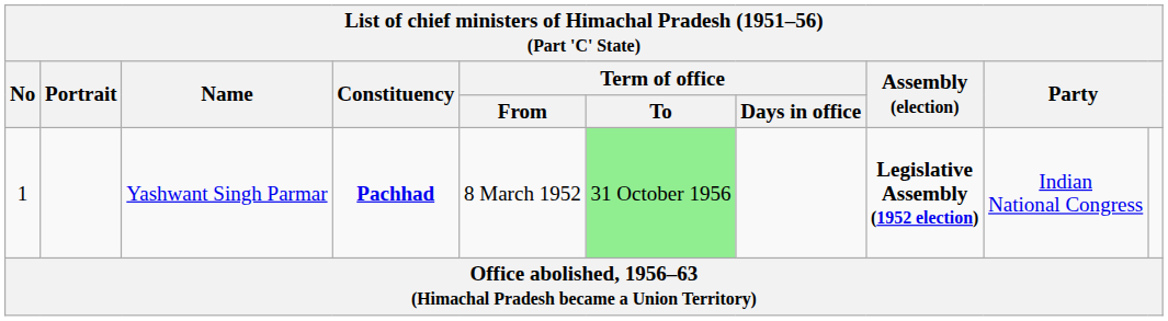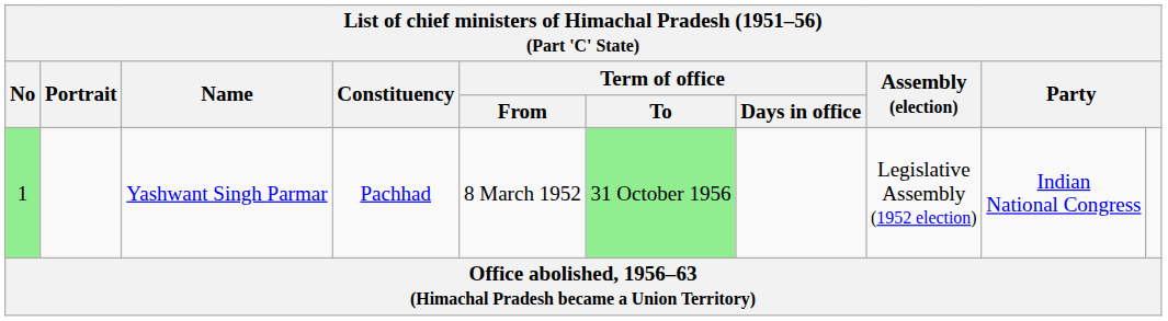Yashwant Singh Parmar | No: no background -> lightgreen background
Yashwant Singh Parmar | Constituency: bold -> normal
Yashwant Singh Parmar | Assembly (election): bold -> normal
